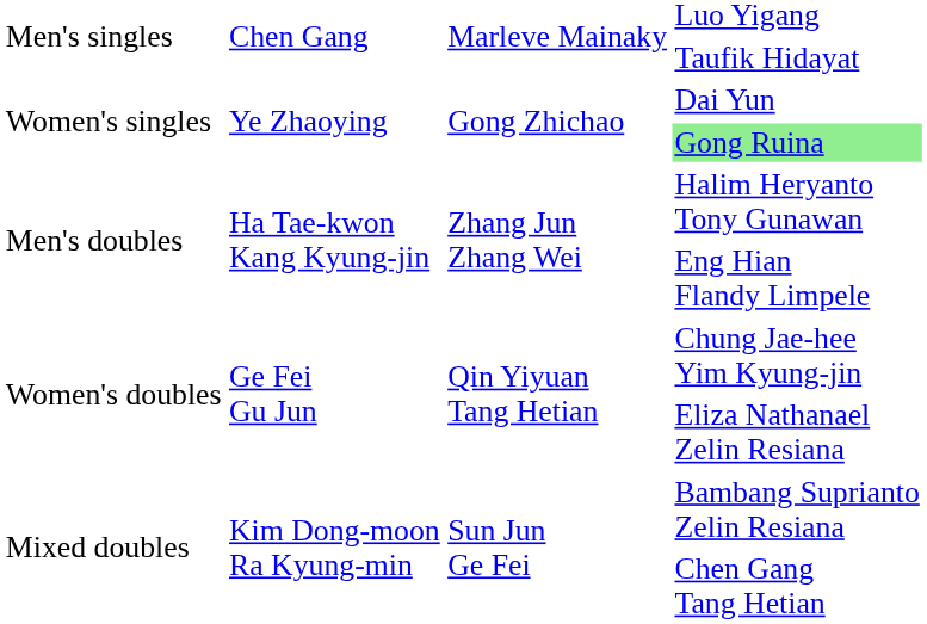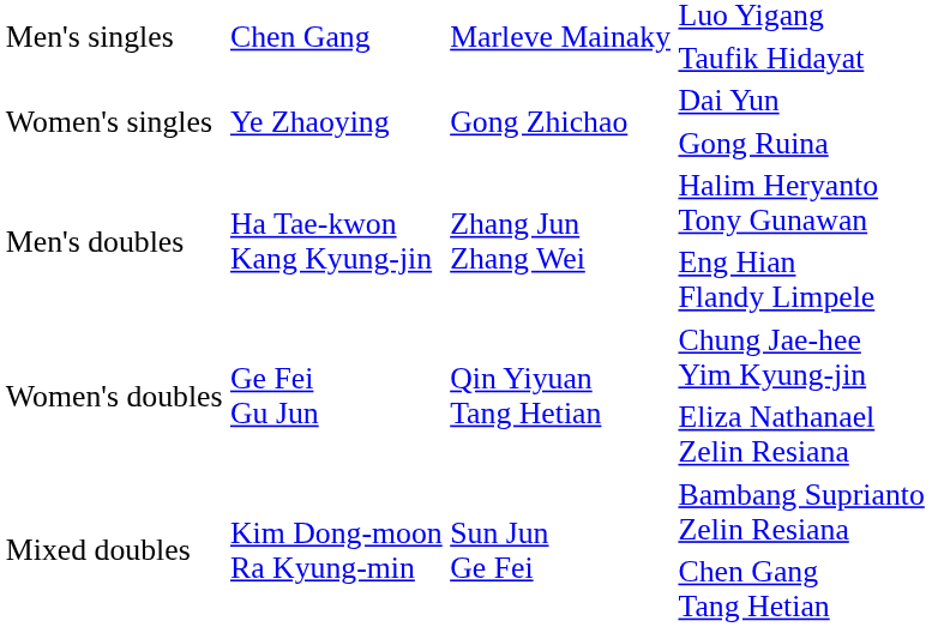Gong Ruina | column 4: lightgreen background -> no background
